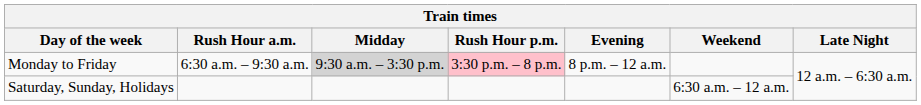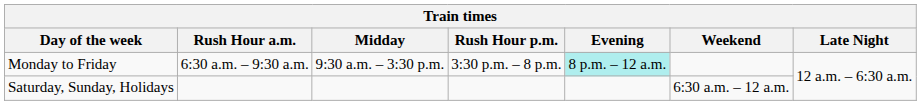Monday to Friday | Midday: lightgrey background -> no background
Monday to Friday | Rush Hour p.m.: pink background -> no background
Monday to Friday | Evening: no background -> paleturquoise background
